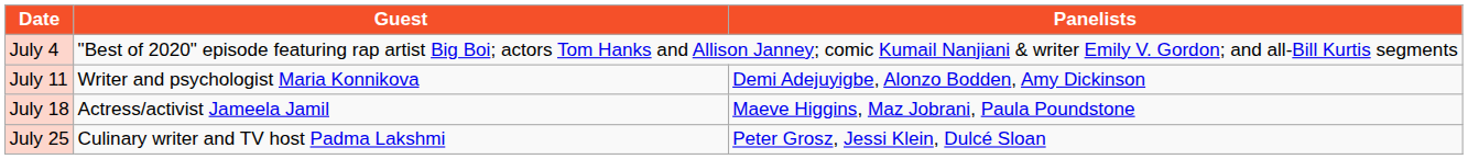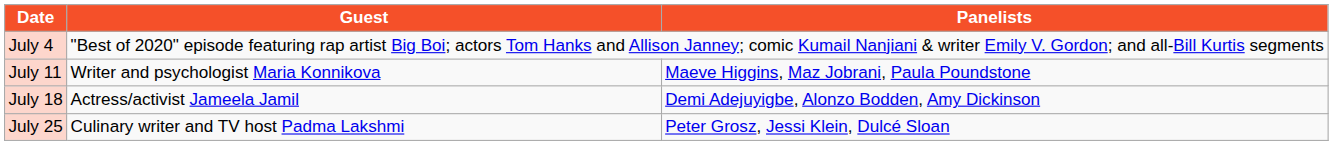July 11 | Panelists: Demi Adejuyigbe, Alonzo Bodden, Amy Dickinson -> Maeve Higgins, Maz Jobrani, Paula Poundstone
July 18 | Panelists: Maeve Higgins, Maz Jobrani, Paula Poundstone -> Demi Adejuyigbe, Alonzo Bodden, Amy Dickinson
